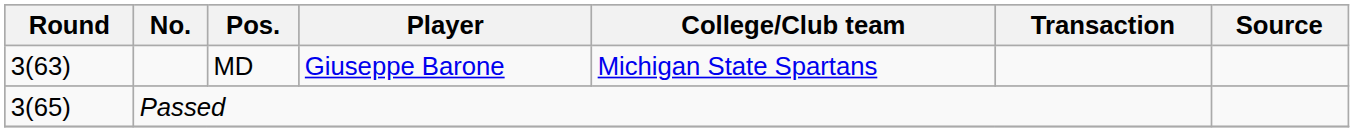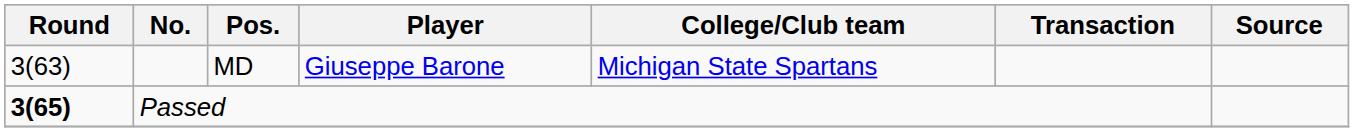Passed | Round: normal -> bold
